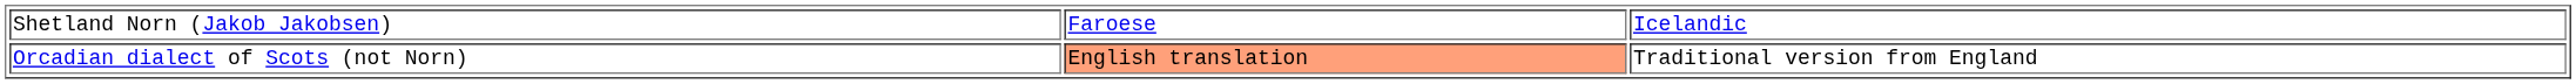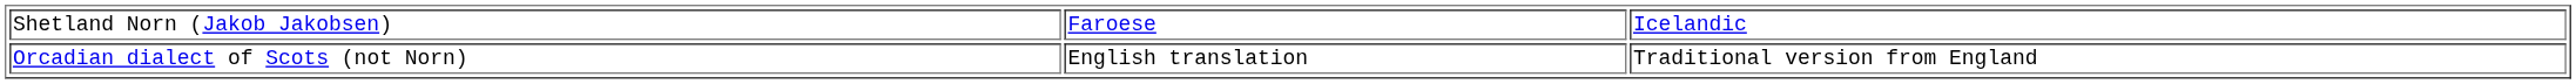Orcadian dialect of Scots (not Norn) | column 2: lightsalmon background -> no background
